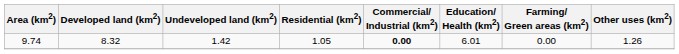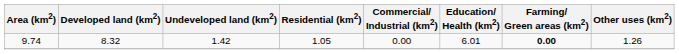9.74 | Commercial/ Industrial (km2): bold -> normal
9.74 | Farming/ Green areas (km2): normal -> bold
